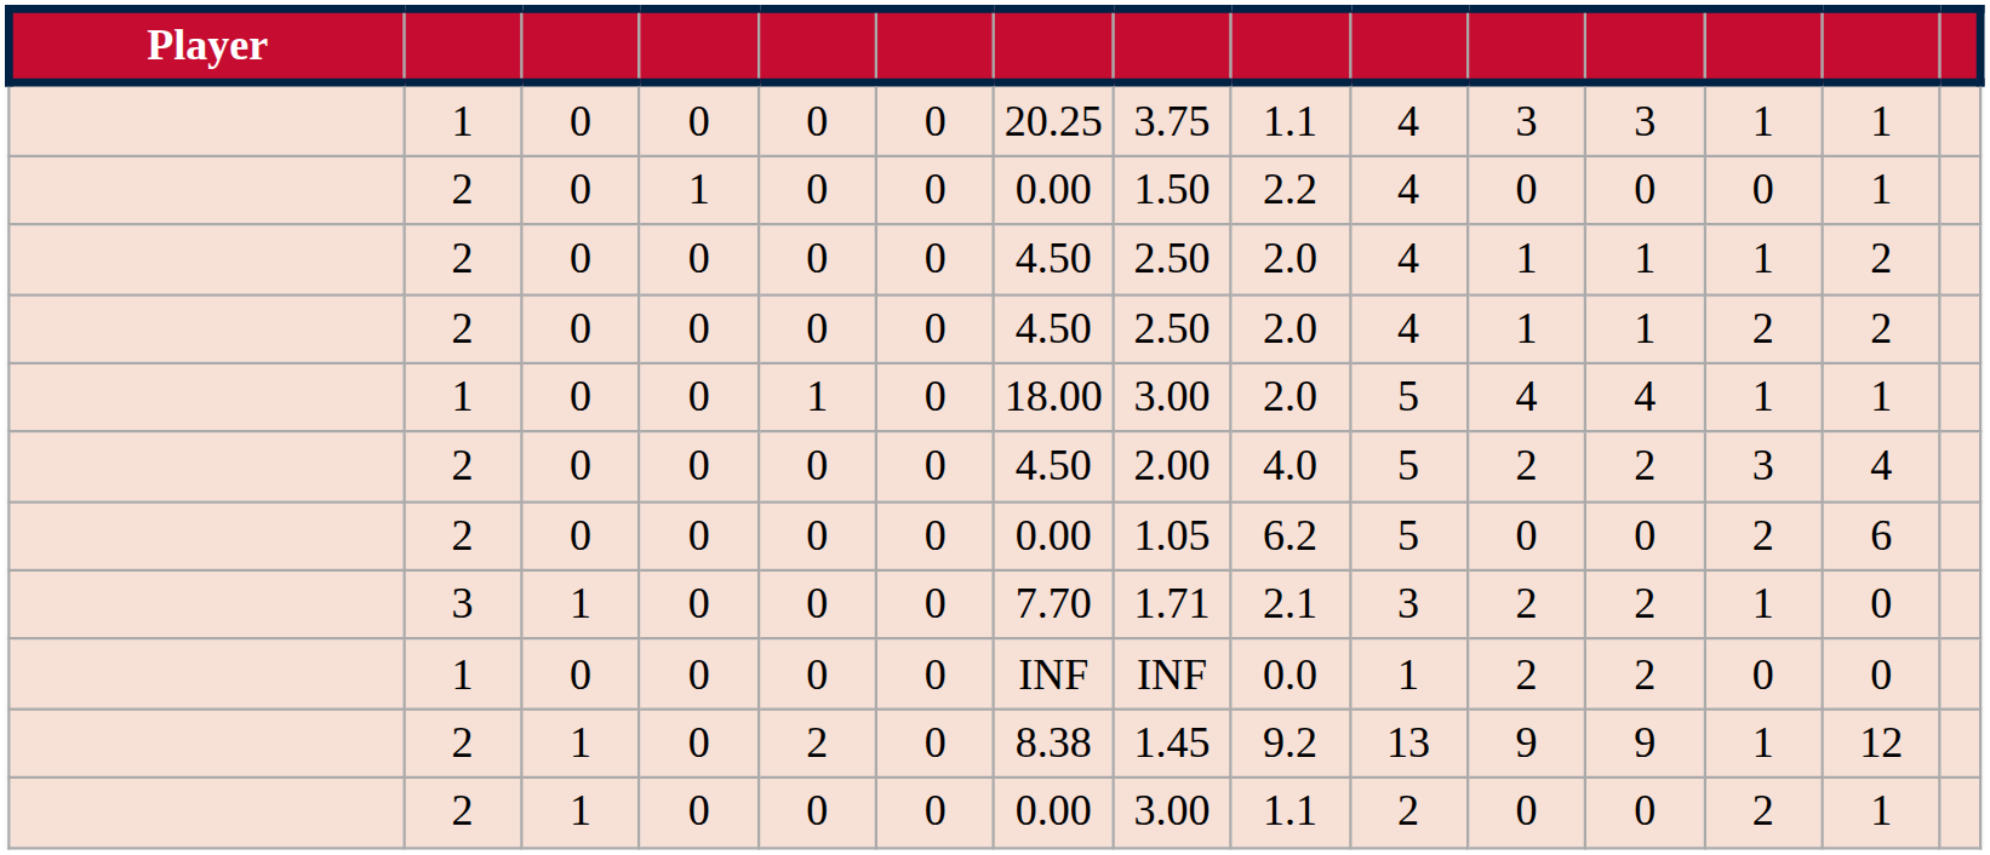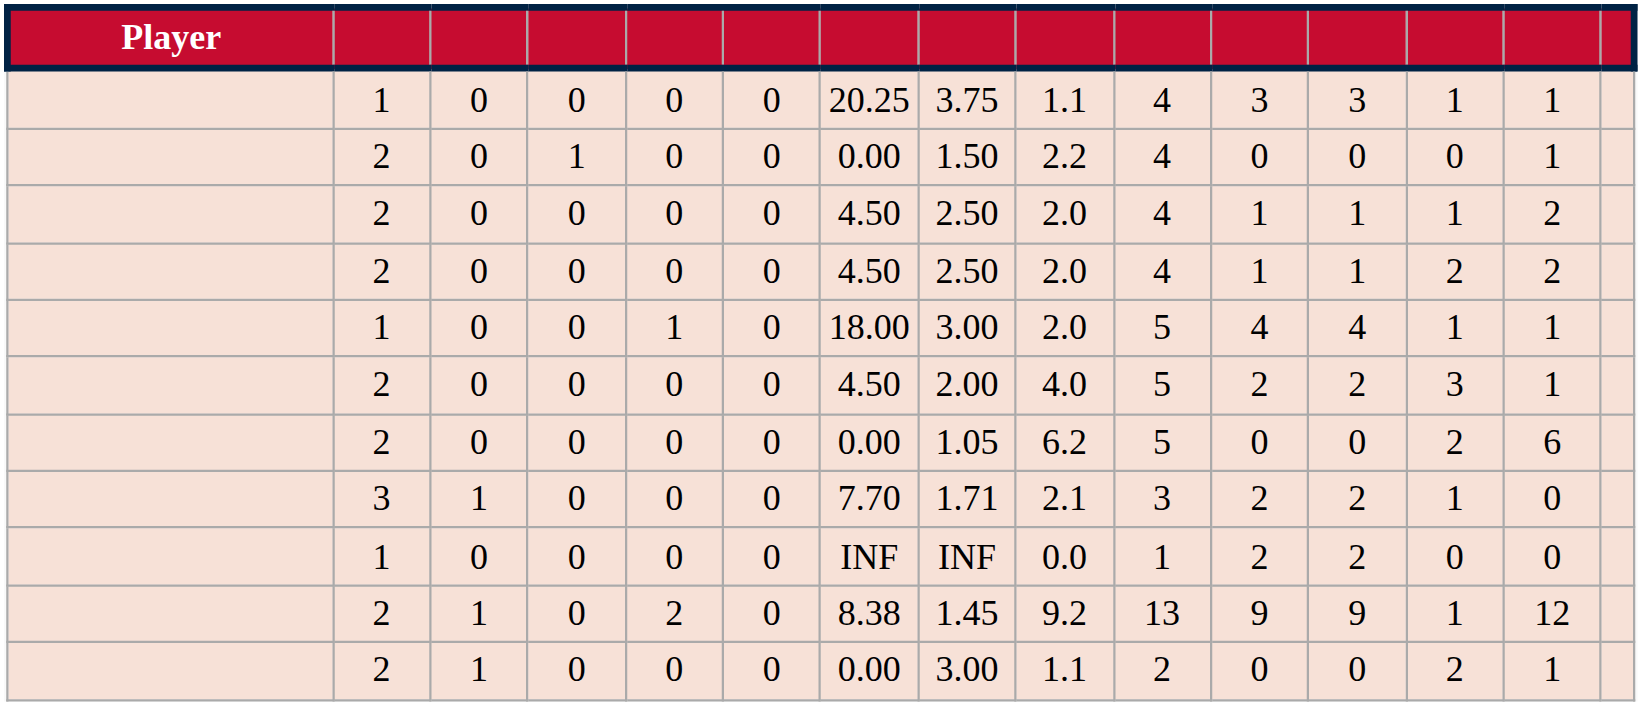row 7 | column 14: 4 -> 1
